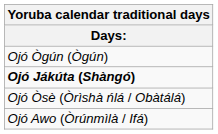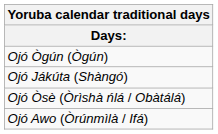row 4 | column 1: bold -> normal
